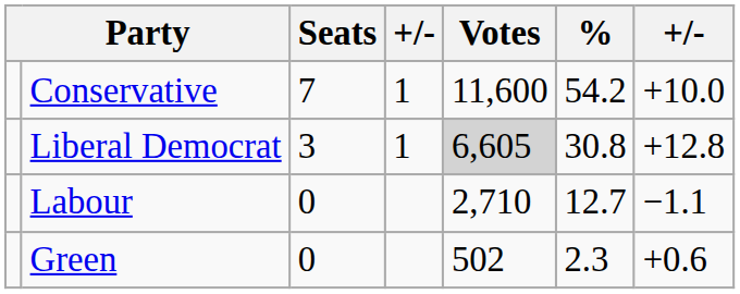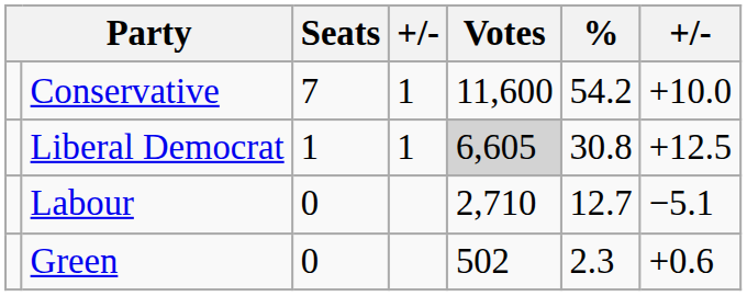Liberal Democrat | Seats: 3 -> 1
Liberal Democrat | column 7: +12.8 -> +12.5
Labour | column 7: −1.1 -> −5.1
